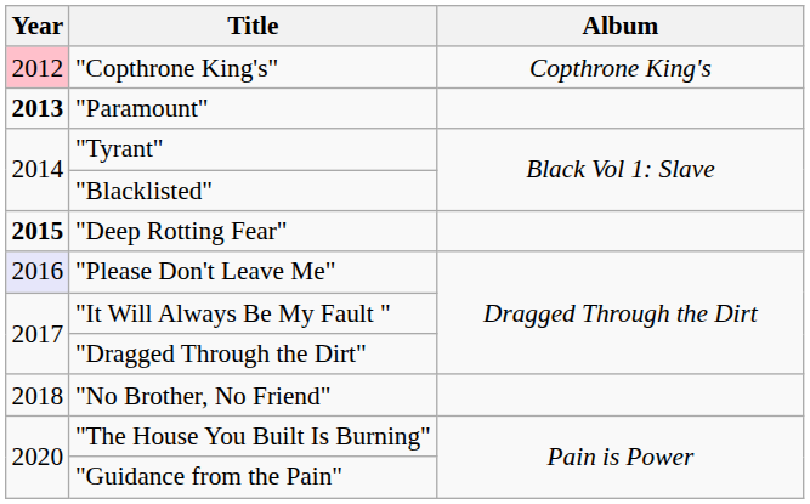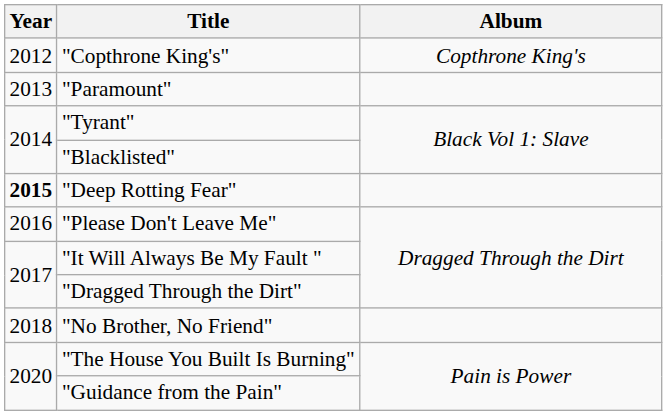"Copthrone King's" | Year: pink background -> no background
"Paramount" | Year: bold -> normal
"Please Don't Leave Me" | Year: lavender background -> no background
